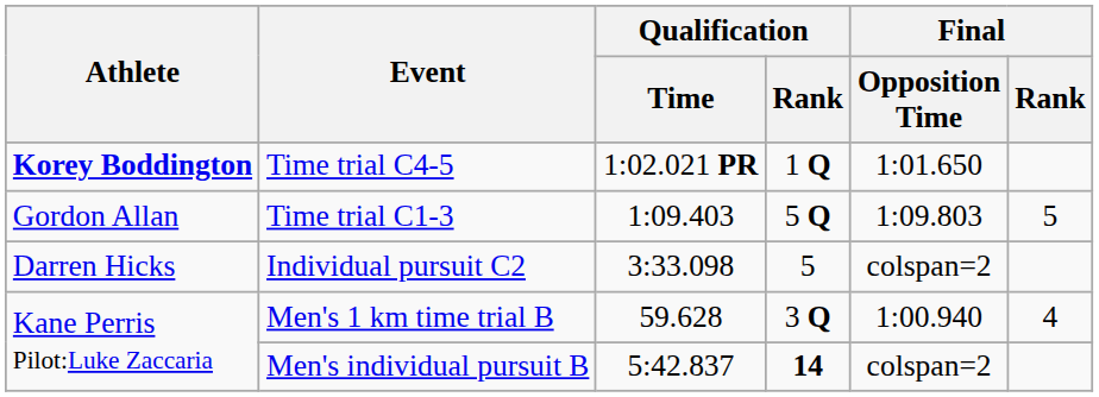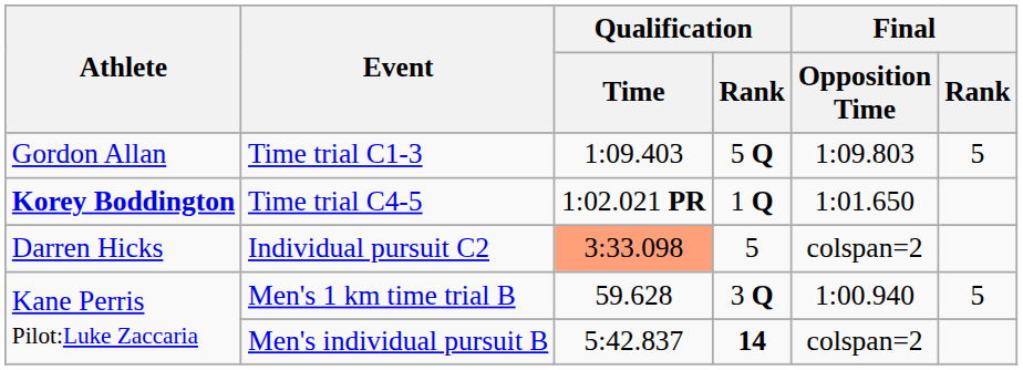rows swapped: Time trial C1-3 <-> Time trial C4-5
Individual pursuit C2 | Qualification / Time: no background -> lightsalmon background
Men's 1 km time trial B | Final / Rank: 4 -> 5
